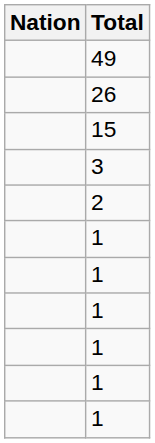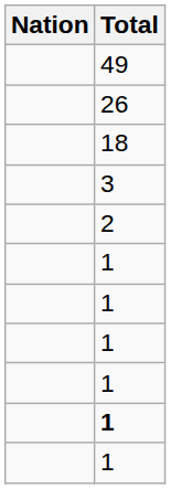row 4 | Total: 15 -> 18
row 11 | Total: normal -> bold
